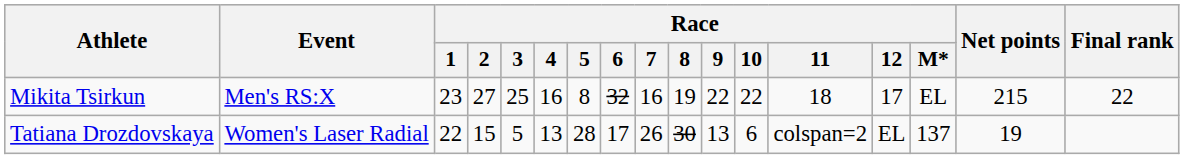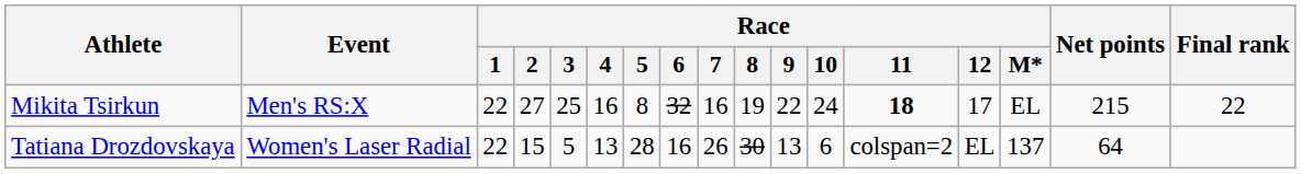Mikita Tsirkun | Race / 1: 23 -> 22
Mikita Tsirkun | Race / 10: 22 -> 24
Mikita Tsirkun | Race / 11: normal -> bold
Tatiana Drozdovskaya | Race / 6: 17 -> 16
Tatiana Drozdovskaya | Net points: 19 -> 64
